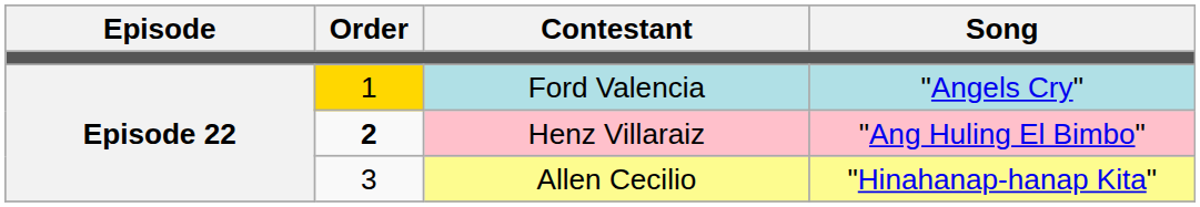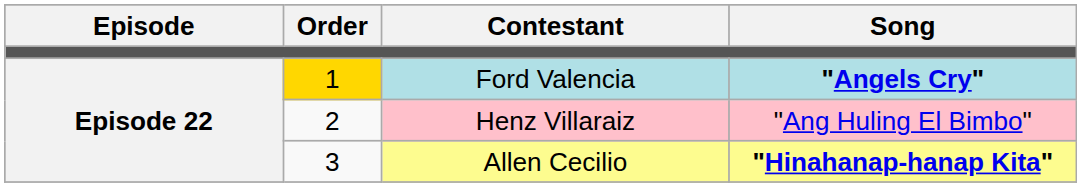Ford Valencia | Song: normal -> bold
Henz Villaraiz | Order: bold -> normal
Allen Cecilio | Song: normal -> bold
